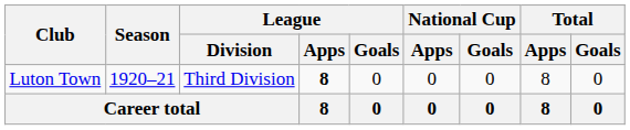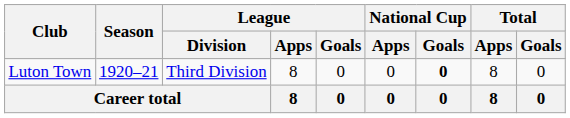Luton Town | League / Apps: bold -> normal
Luton Town | National Cup / Goals: normal -> bold
